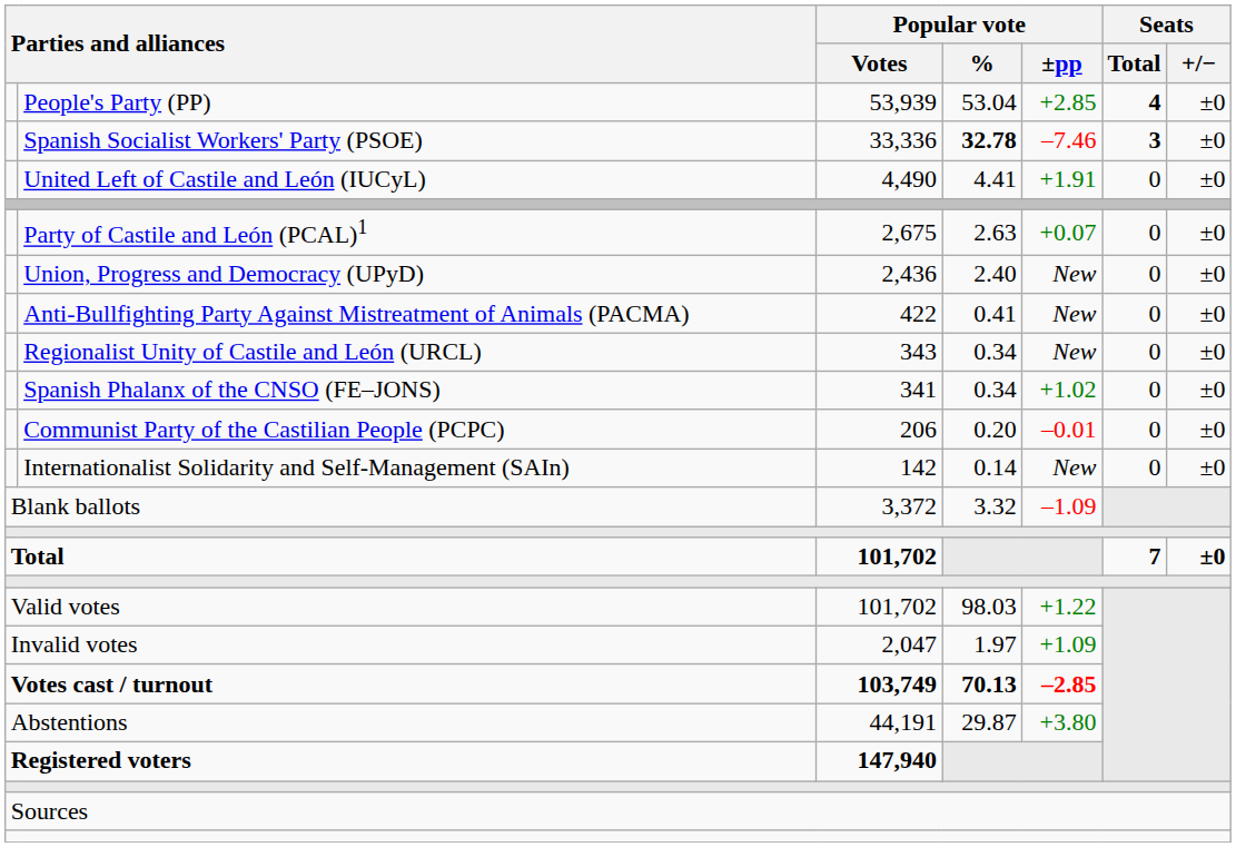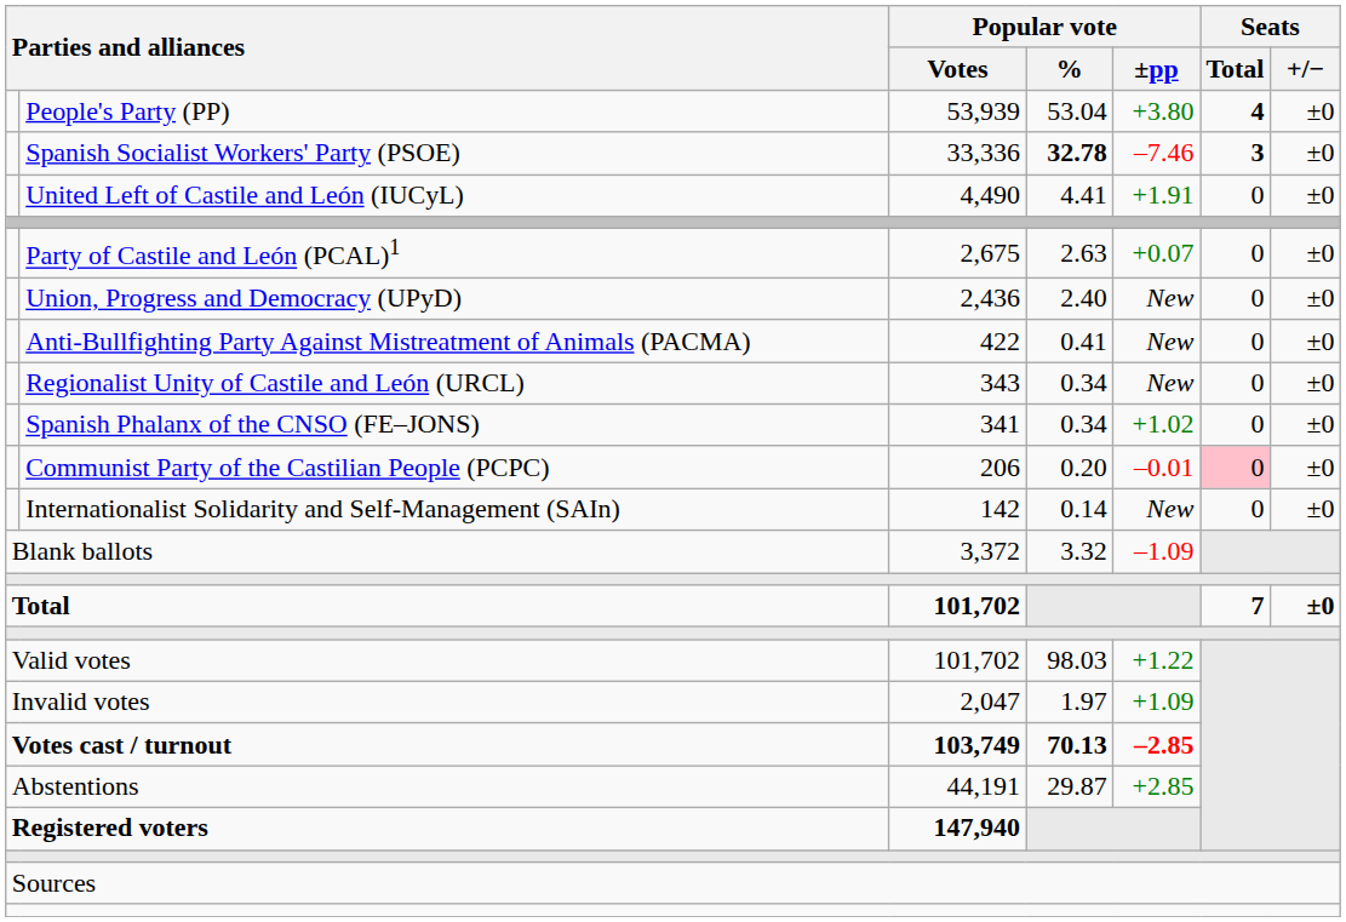People's Party (PP) | Popular vote / ±pp: +2.85 -> +3.80
Communist Party of the Castilian People (PCPC) | Seats / Total: no background -> pink background
Abstentions | Popular vote / ±pp: +3.80 -> +2.85
